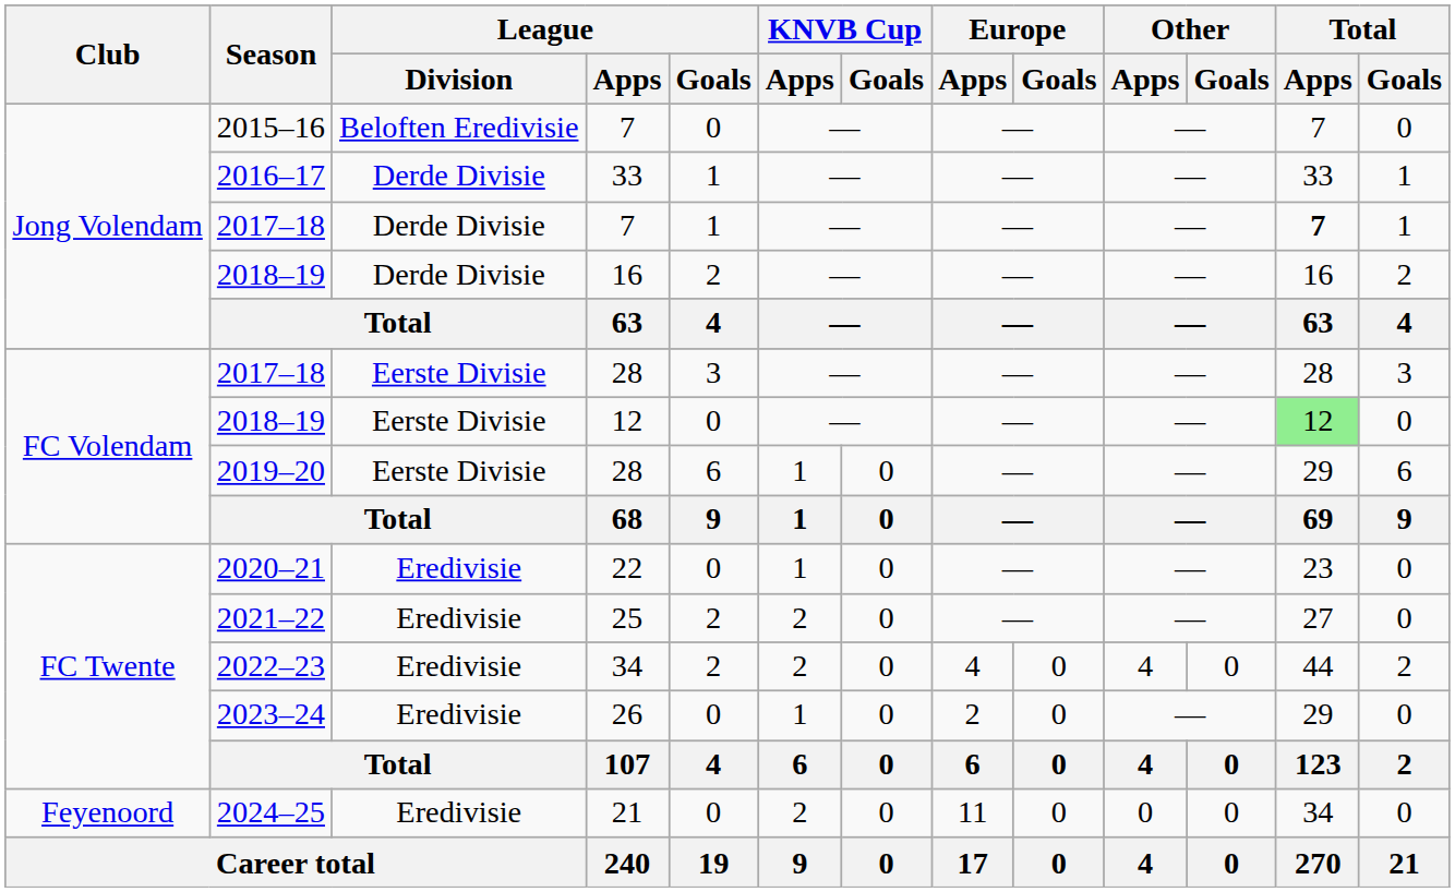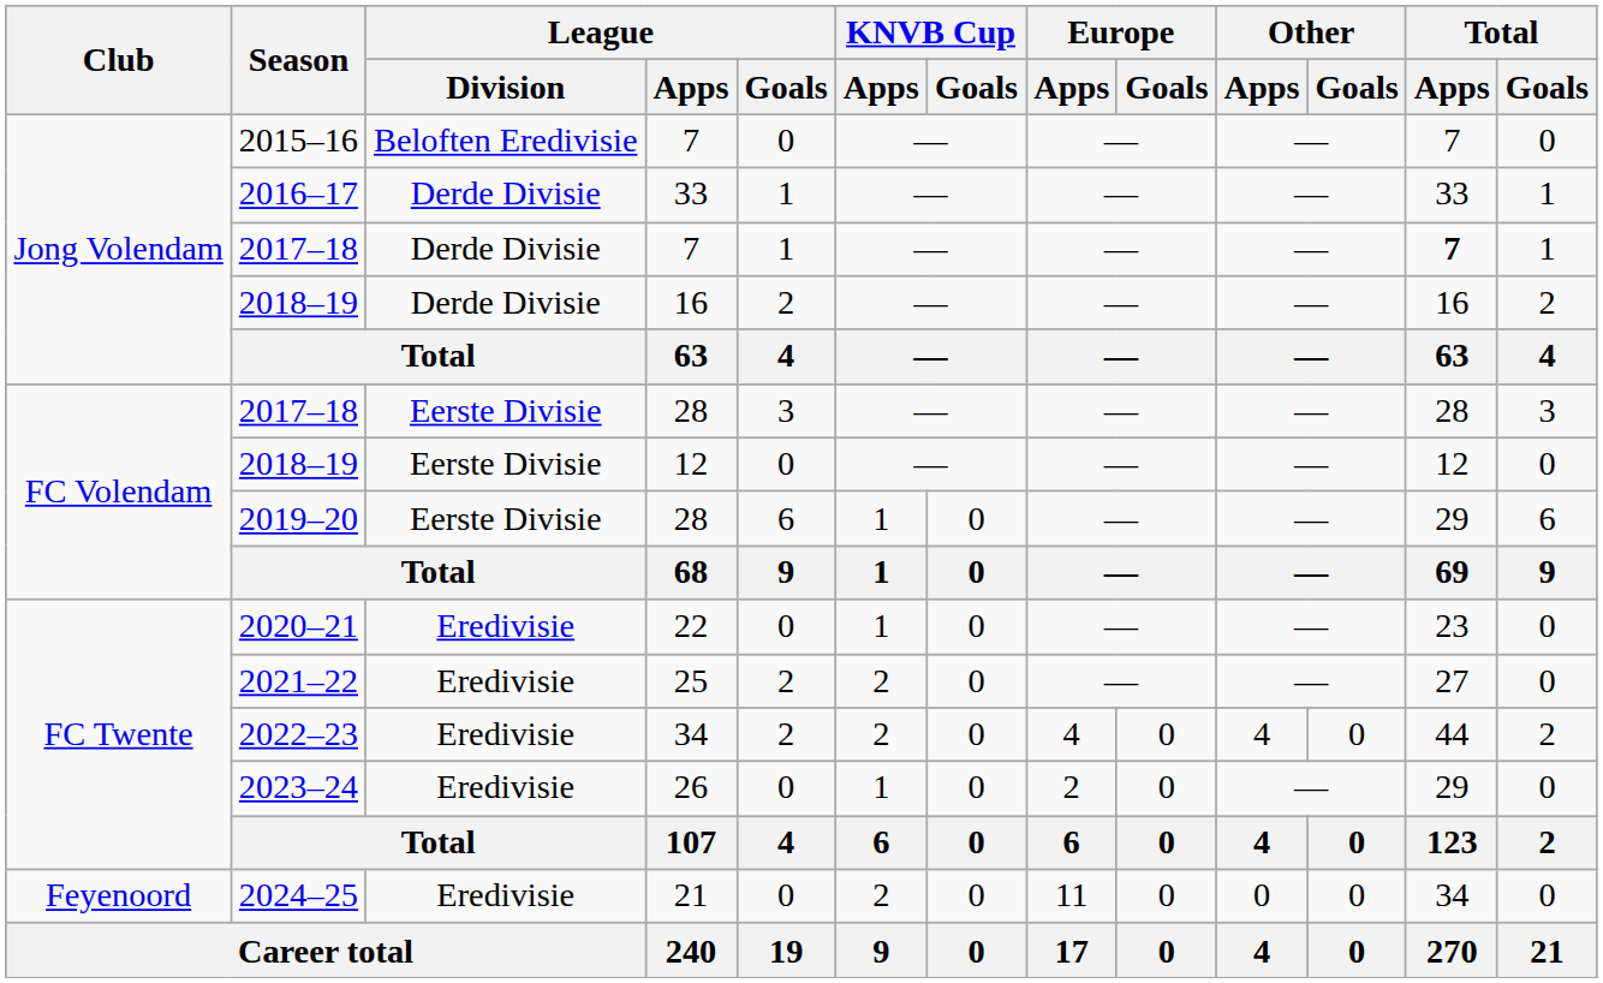2018–19 / 12 | Total / Apps: lightgreen background -> no background
